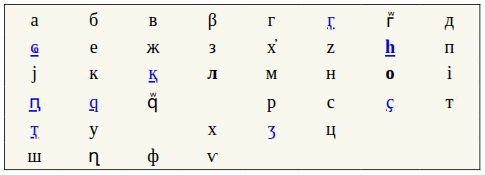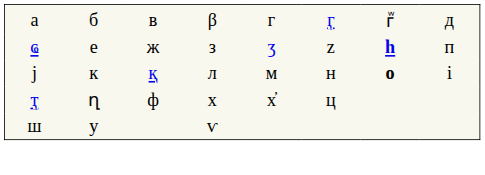ҩ | column 5: х̓ -> ӡ
ј | column 4: bold -> normal
- row: ԥ | ԛ | ԛᷱ | р | с | ҫ | т
ҭ | column 2: у -> ղ
ҭ | column 3: ղᷱ -> ф
ҭ | column 5: ӡ -> х̓
ш | column 2: ղ -> у
ш | column 3: ф -> ղᷱ
